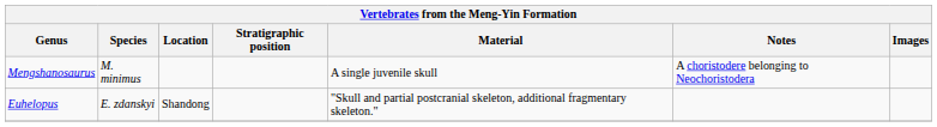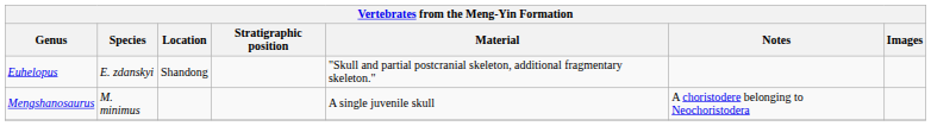rows swapped: Euhelopus <-> Mengshanosaurus
